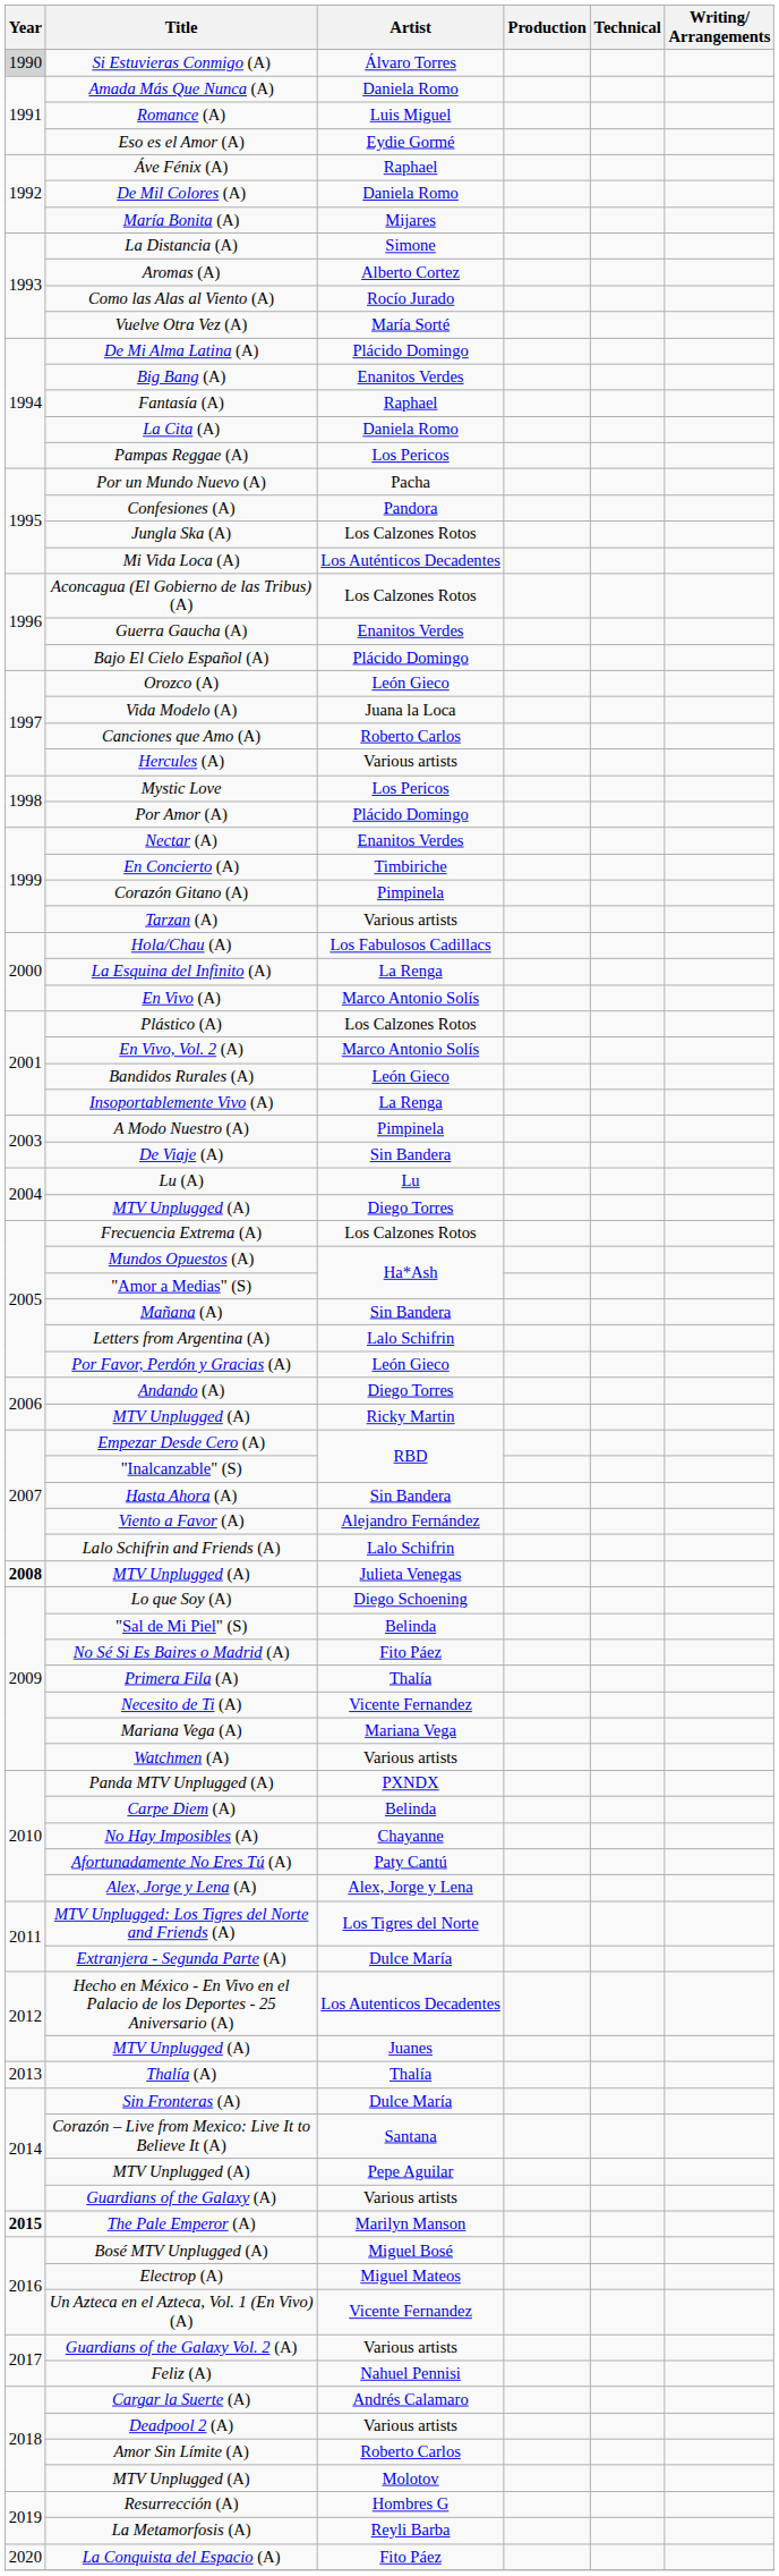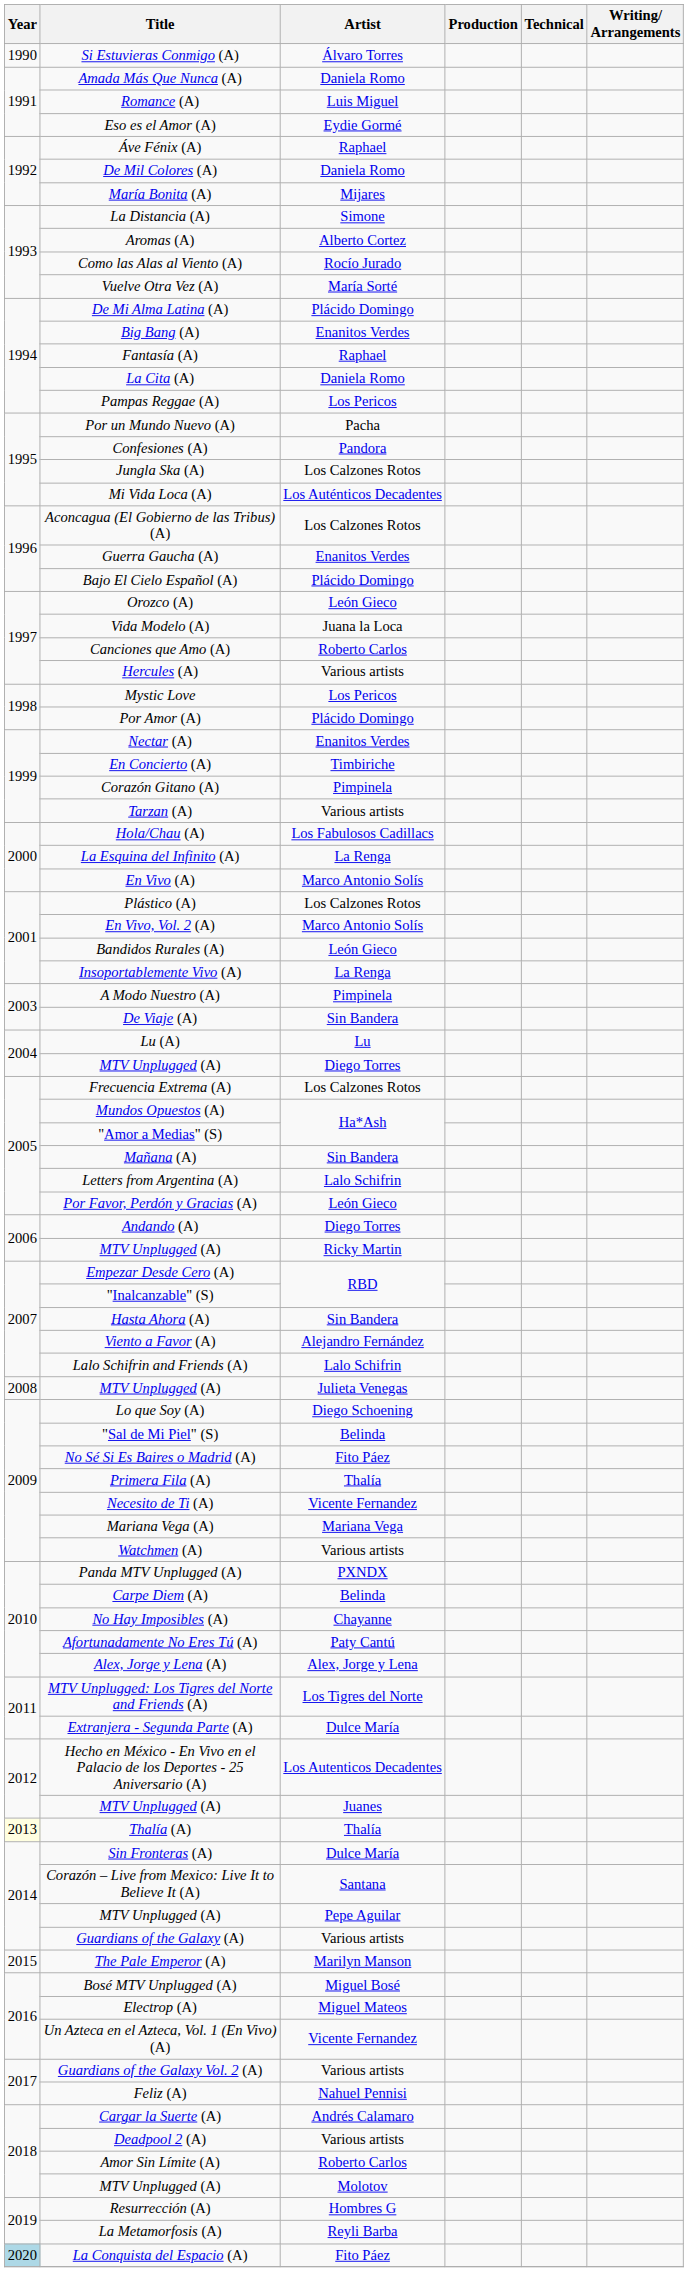Si Estuvieras Conmigo (A) | Year: lightgrey background -> no background
MTV Unplugged (A) / Julieta Venegas | Year: bold -> normal
Thalía (A) | Year: no background -> lightyellow background
The Pale Emperor (A) | Year: bold -> normal
La Conquista del Espacio (A) | Year: no background -> lightblue background
